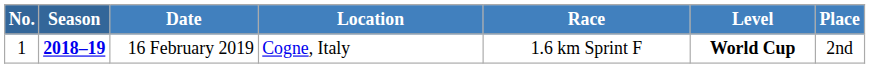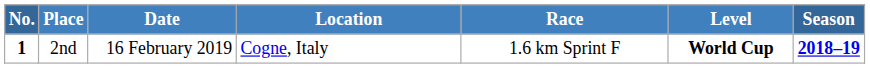columns swapped: Season <-> Place
16 February 2019 | No.: normal -> bold
